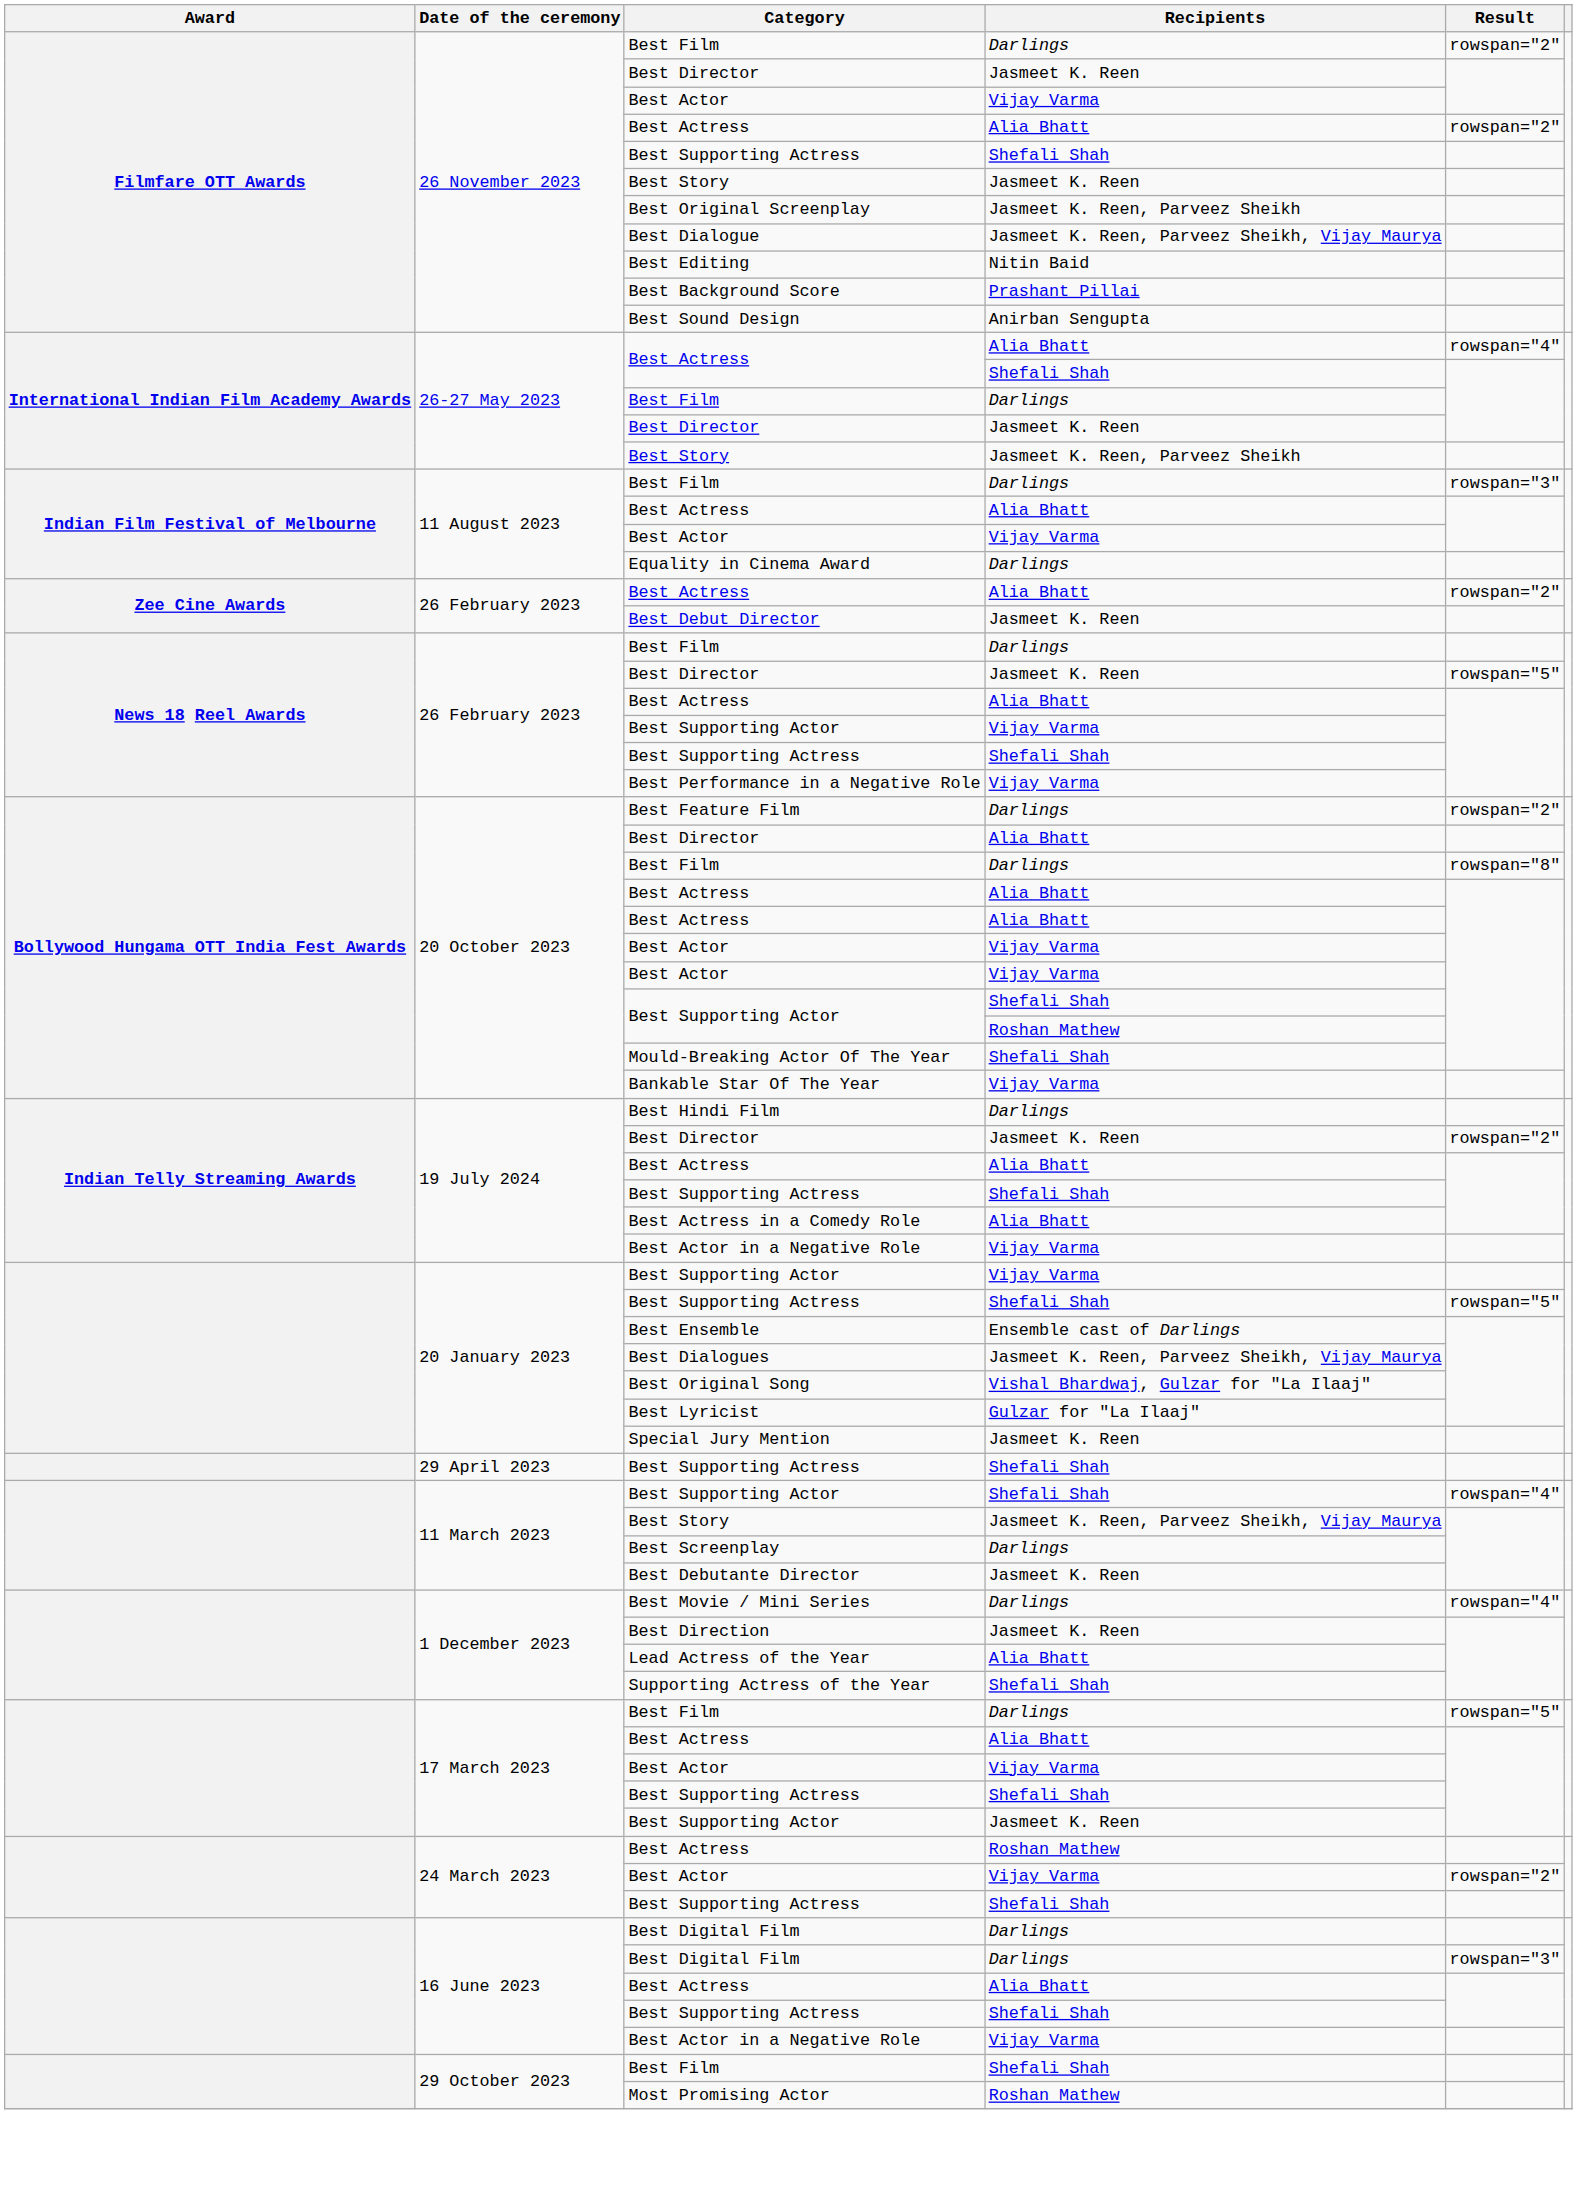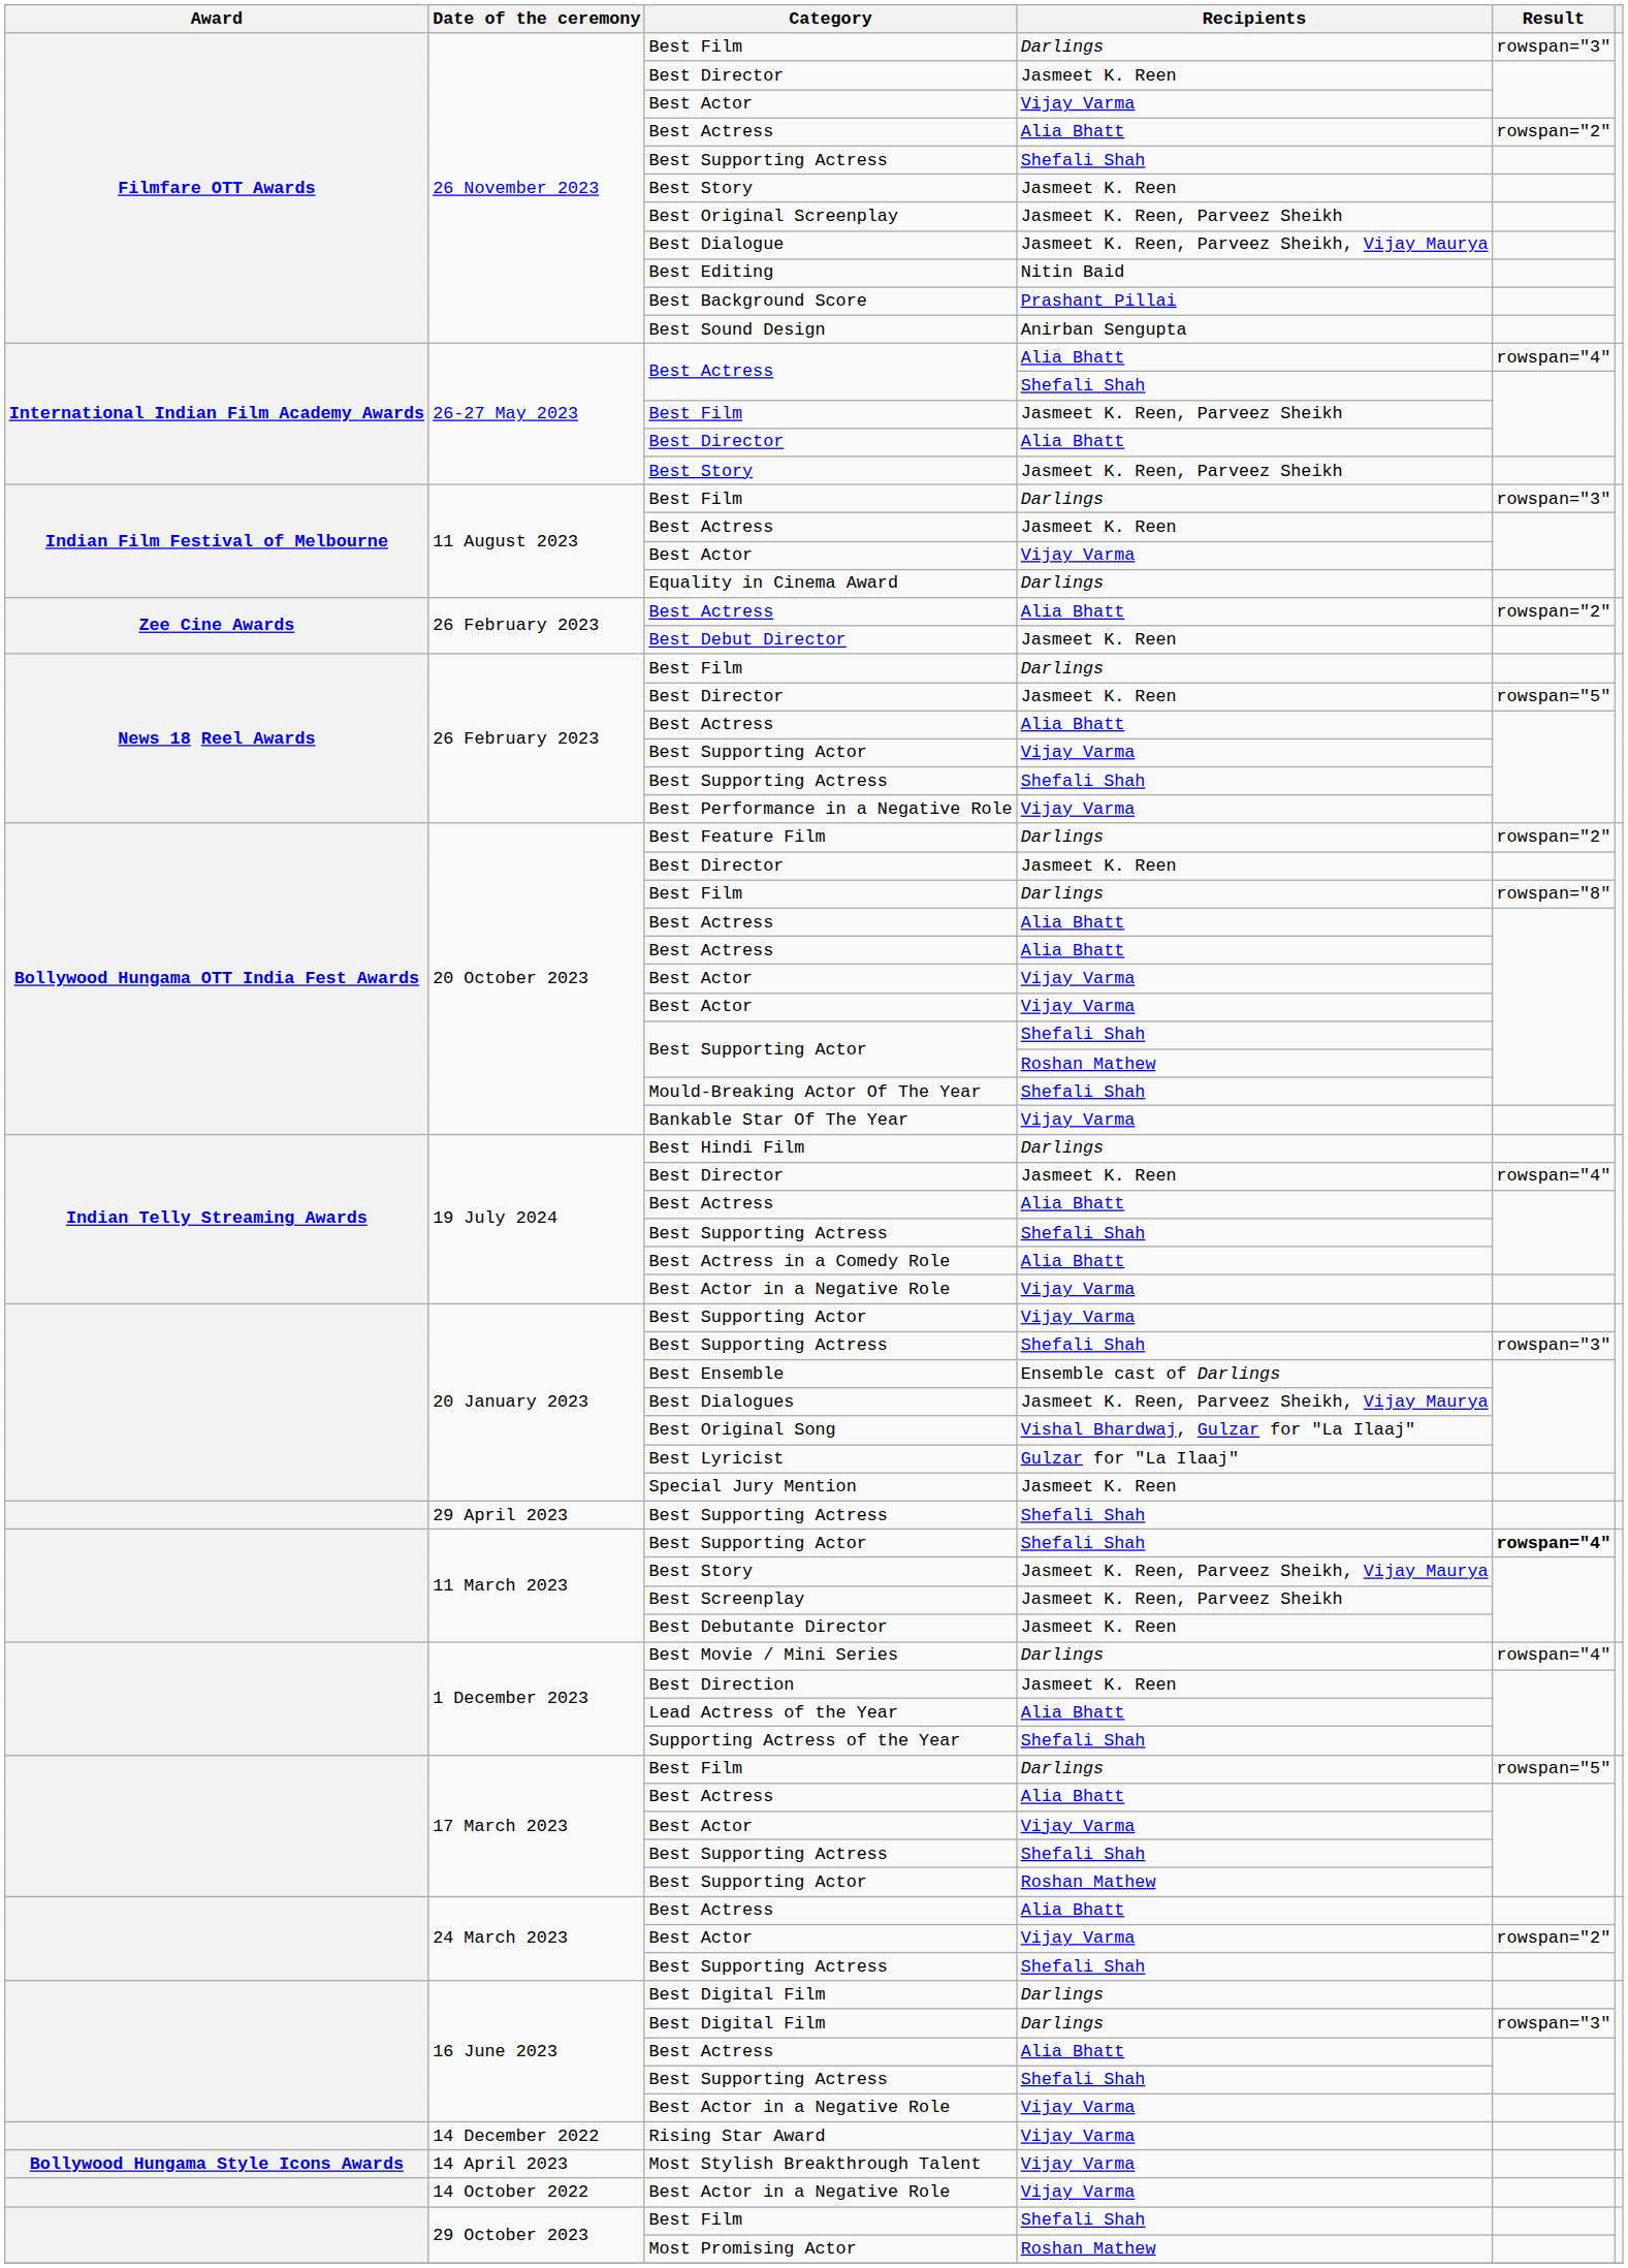26 November 2023 / Best Film | Result: rowspan="2" -> rowspan="3"
26-27 May 2023 / Best Film | Recipients: Darlings -> Jasmeet K. Reen, Parveez Sheikh
26-27 May 2023 / Best Director | Recipients: Jasmeet K. Reen -> Alia Bhatt
11 August 2023 / Best Actress | Recipients: Alia Bhatt -> Jasmeet K. Reen
20 October 2023 / Best Director | Recipients: Alia Bhatt -> Jasmeet K. Reen
19 July 2024 / Best Director | Result: rowspan="2" -> rowspan="4"
20 January 2023 / Best Supporting Actress | Result: rowspan="5" -> rowspan="3"
11 March 2023 / Best Supporting Actor | Result: normal -> bold
Best Screenplay | Recipients: Darlings -> Jasmeet K. Reen, Parveez Sheikh
17 March 2023 / Best Supporting Actor | Recipients: Jasmeet K. Reen -> Roshan Mathew
24 March 2023 / Best Actress | Recipients: Roshan Mathew -> Alia Bhatt
+ row: 14 December 2022 | Rising Star Award | Vijay Varma
+ row: Bollywood Hungama Style Icons Awards | 14 April 2023 | Most Stylish Breakthrough Talent | Vijay Varma
+ row: 14 October 2022 | Best Actor in a Negative Role | Vijay Varma
